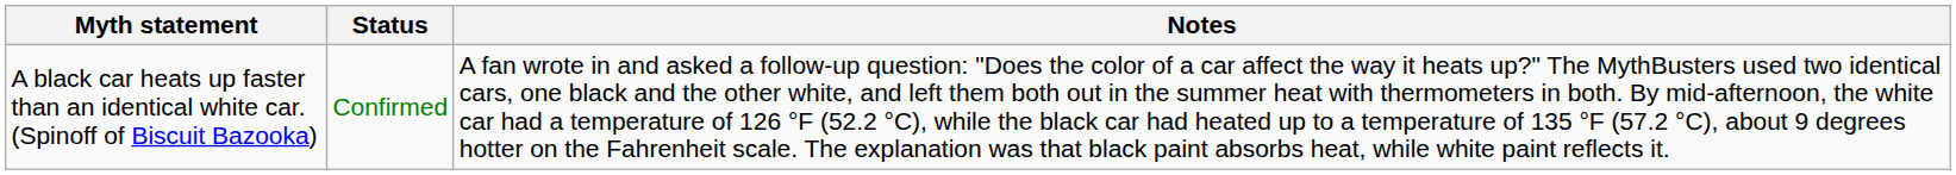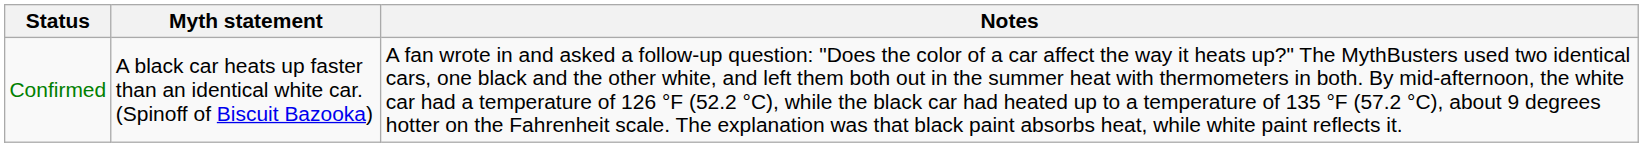columns swapped: Myth statement <-> Status
